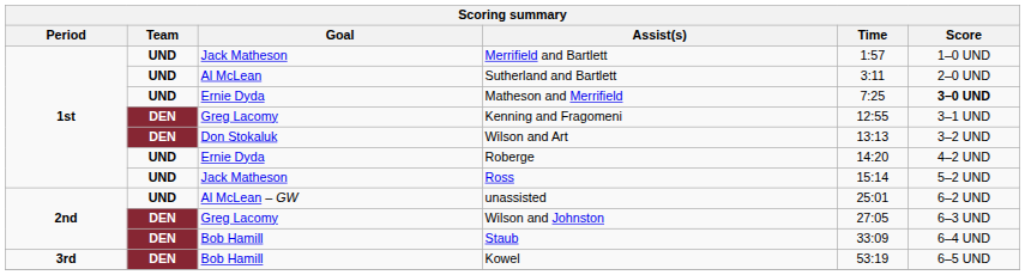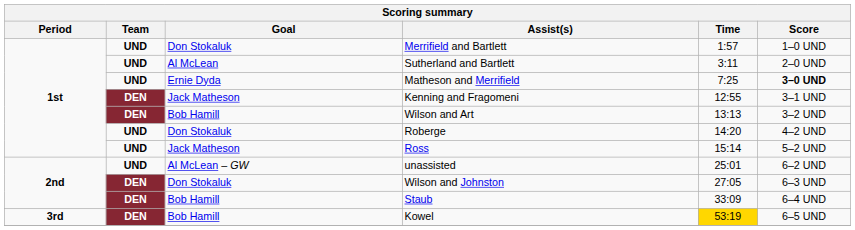Merrifield and Bartlett | Goal: Jack Matheson -> Don Stokaluk
Kenning and Fragomeni | Goal: Greg Lacomy -> Jack Matheson
Wilson and Art | Goal: Don Stokaluk -> Bob Hamill
Roberge | Goal: Ernie Dyda -> Don Stokaluk
Wilson and Johnston | Goal: Greg Lacomy -> Don Stokaluk
Kowel | Time: no background -> gold background
